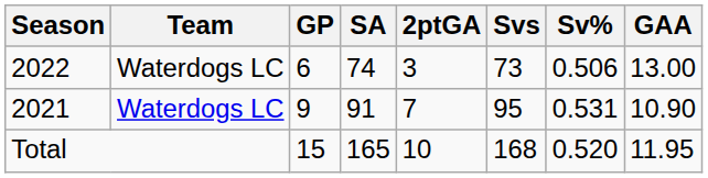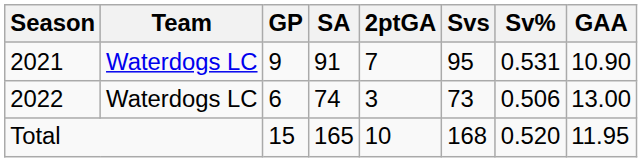rows swapped: 2021 <-> 2022
